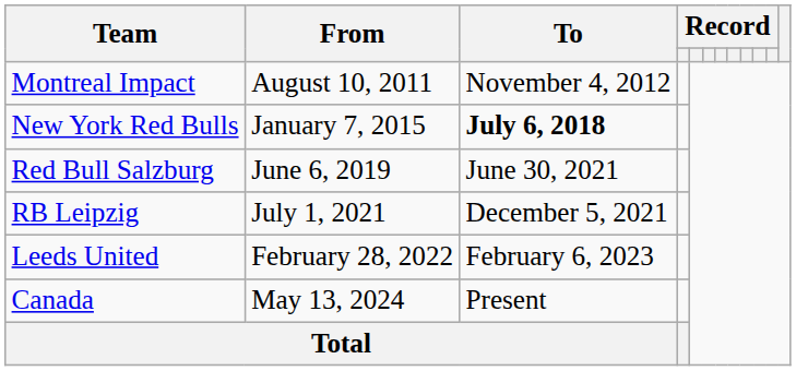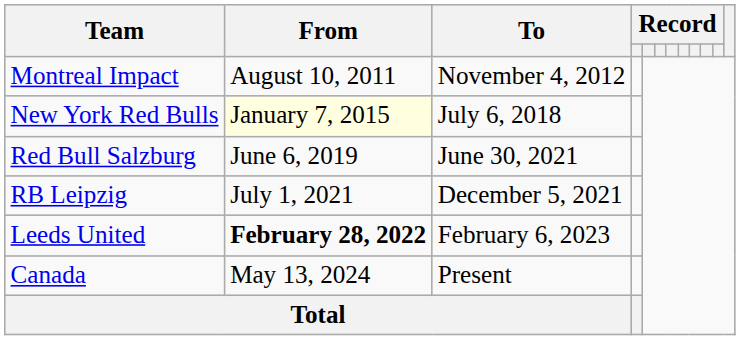New York Red Bulls | From: no background -> lightyellow background
New York Red Bulls | To: bold -> normal
Leeds United | From: normal -> bold
